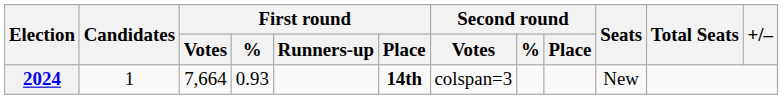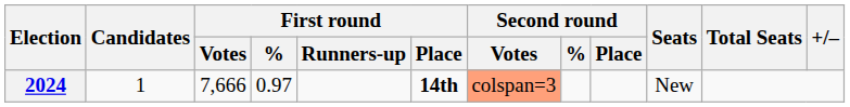2024 | First round / Votes: 7,664 -> 7,666
2024 | First round / %: 0.93 -> 0.97
2024 | Second round / Votes: no background -> lightsalmon background
